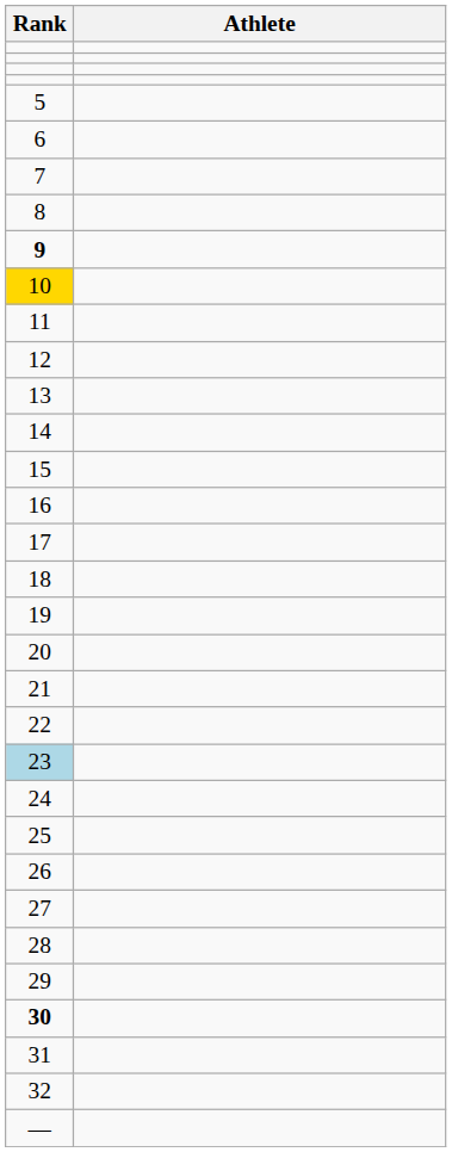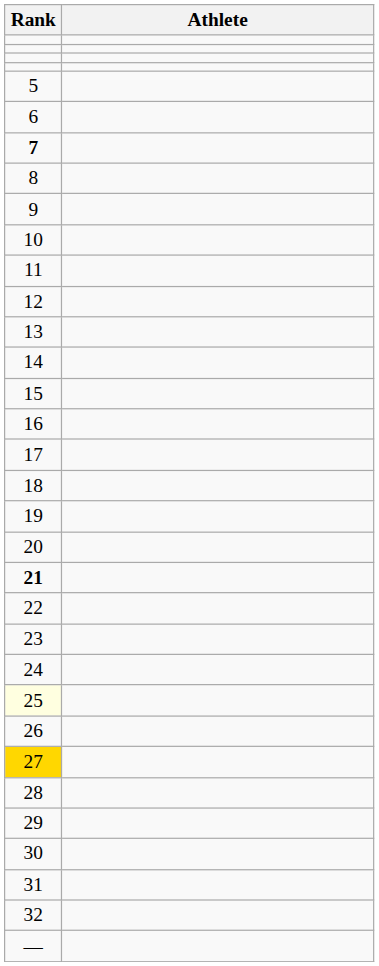row 8 | Rank: normal -> bold
row 10 | Rank: bold -> normal
row 11 | Rank: gold background -> no background
row 22 | Rank: normal -> bold
row 24 | Rank: lightblue background -> no background
row 26 | Rank: no background -> lightyellow background
row 28 | Rank: no background -> gold background
row 31 | Rank: bold -> normal
